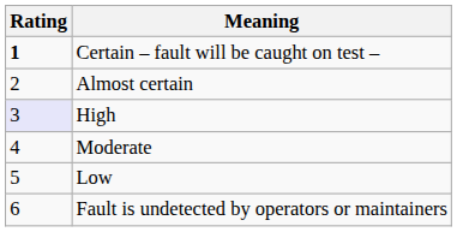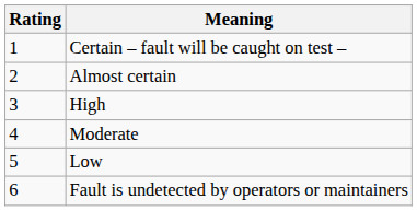Certain – fault will be caught on test – | Rating: bold -> normal
High | Rating: lavender background -> no background
